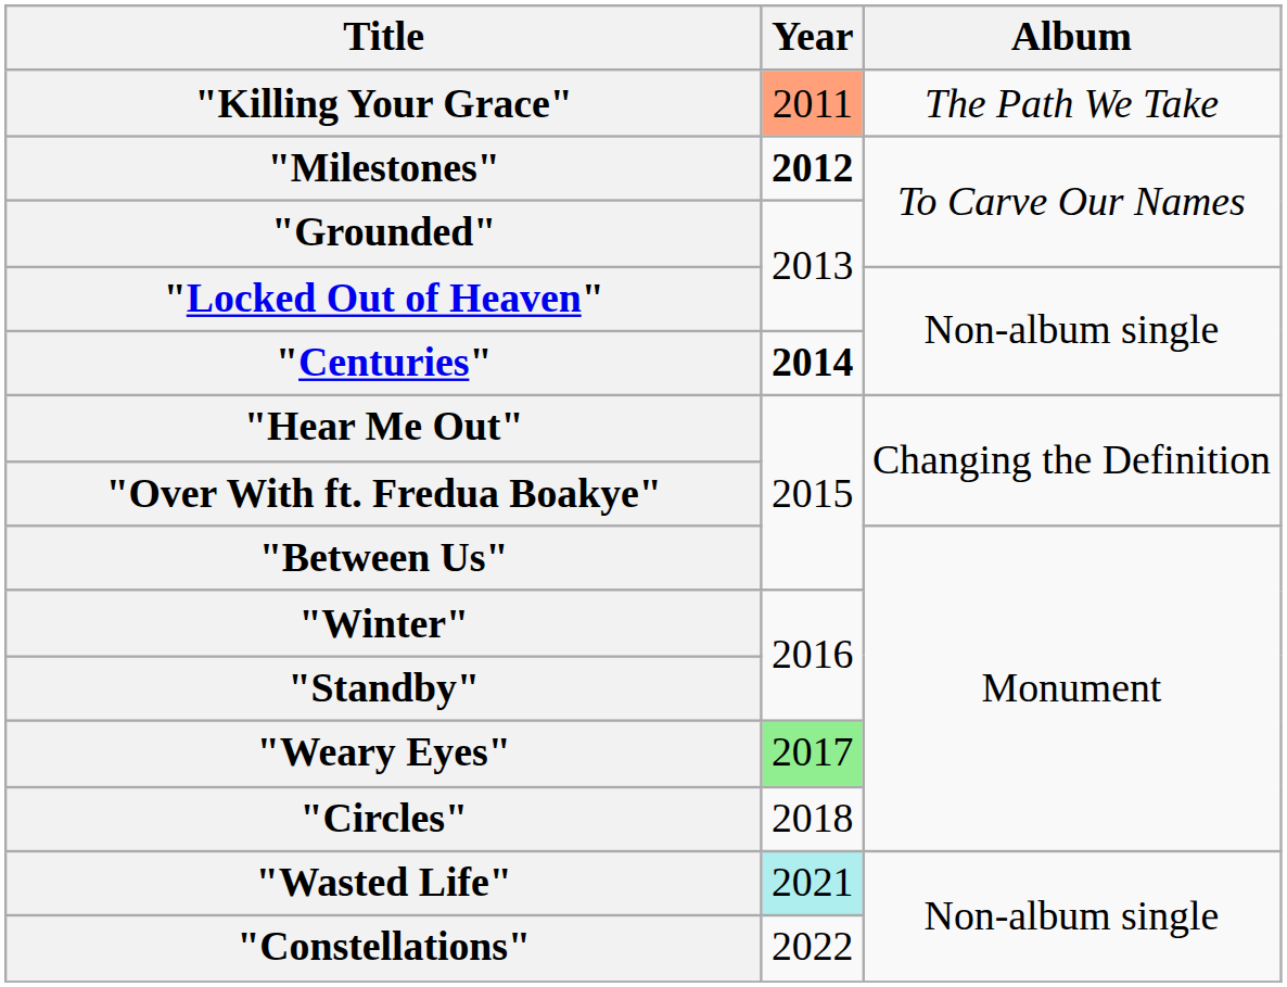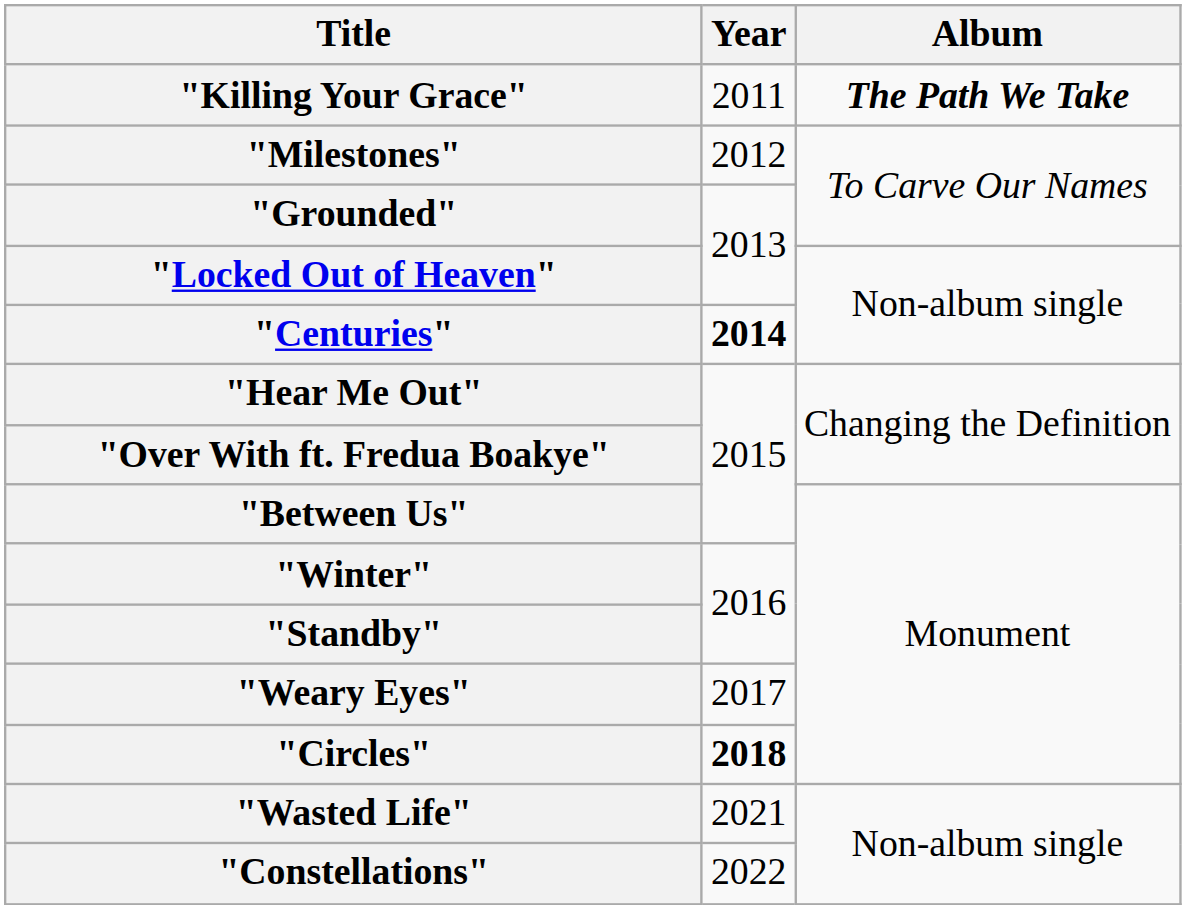"Killing Your Grace" | Year: lightsalmon background -> no background
"Killing Your Grace" | Album: normal -> bold
"Milestones" | Year: bold -> normal
"Weary Eyes" | Year: lightgreen background -> no background
"Circles" | Year: normal -> bold
"Wasted Life" | Year: paleturquoise background -> no background
